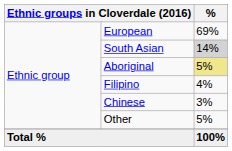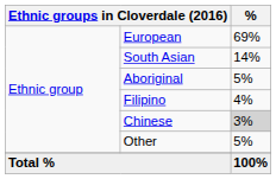South Asian | %: lightgrey background -> no background
Aboriginal | %: khaki background -> no background
Chinese | %: no background -> lightgrey background
